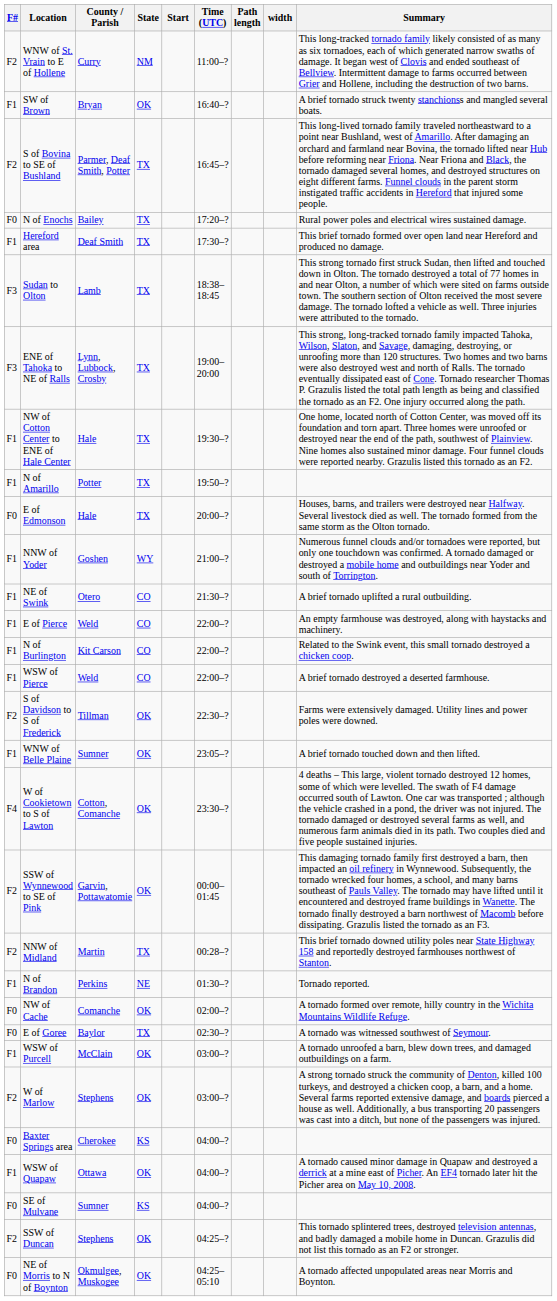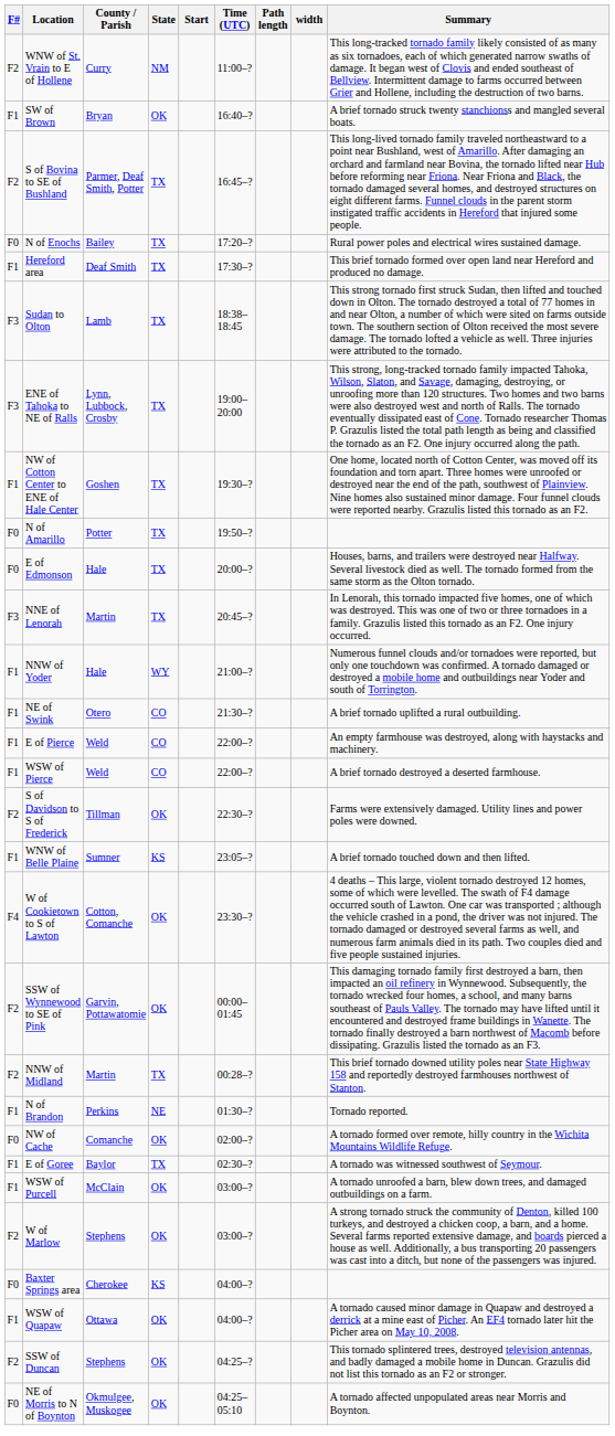NW of Cotton Center to ENE of Hale Center | County / Parish: Hale -> Goshen
N of Amarillo | F#: F1 -> F0
+ row: F3 | NNE of Lenorah | Martin | TX | 20:45–? | In Lenorah, this tornado impacted five homes, one of which was destroyed. This was one of two or three tornadoes in a family. Grazulis listed this tornado as an F2. One injury occurred.
NNW of Yoder | County / Parish: Goshen -> Hale
- row: F1 | N of Burlington | Kit Carson | CO | 22:00–? | Related to the Swink event, this small tornado destroyed a chicken coop.
WNW of Belle Plaine | State: OK -> KS
E of Goree | F#: F0 -> F1
- row: F0 | SE of Mulvane | Sumner | KS | 04:00–?
